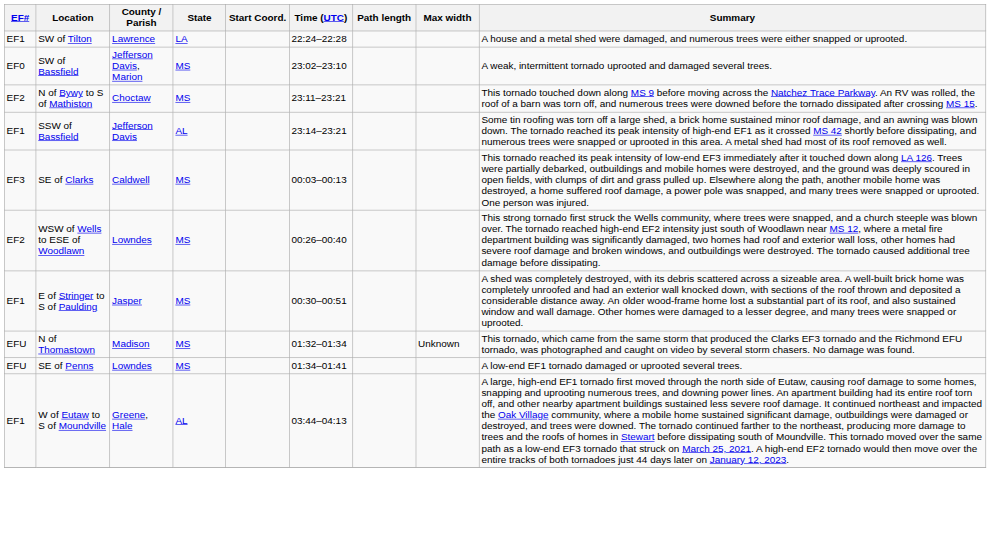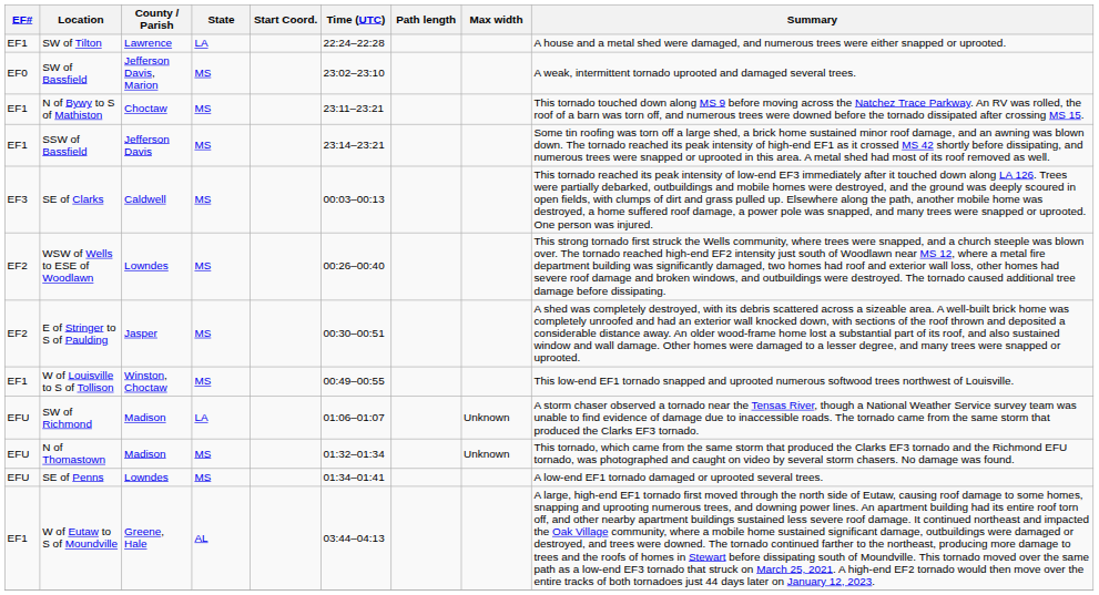N of Bywy to S of Mathiston | EF#: EF2 -> EF1
SSW of Bassfield | State: AL -> MS
E of Stringer to S of Paulding | EF#: EF1 -> EF2
+ row: EF1 | W of Louisville to S of Tollison | Winston, Choctaw | MS | 00:49–00:55 | This low-end EF1 tornado snapped and uprooted numerous softwood trees northwest of Louisville.
+ row: EFU | SW of Richmond | Madison | LA | 01:06–01:07 | Unknown | A storm chaser observed a tornado near the Tensas River, though a National Weather Service survey team was unable to find evidence of damage due to inaccessible roads. The tornado came from the same storm that produced the Clarks EF3 tornado.
